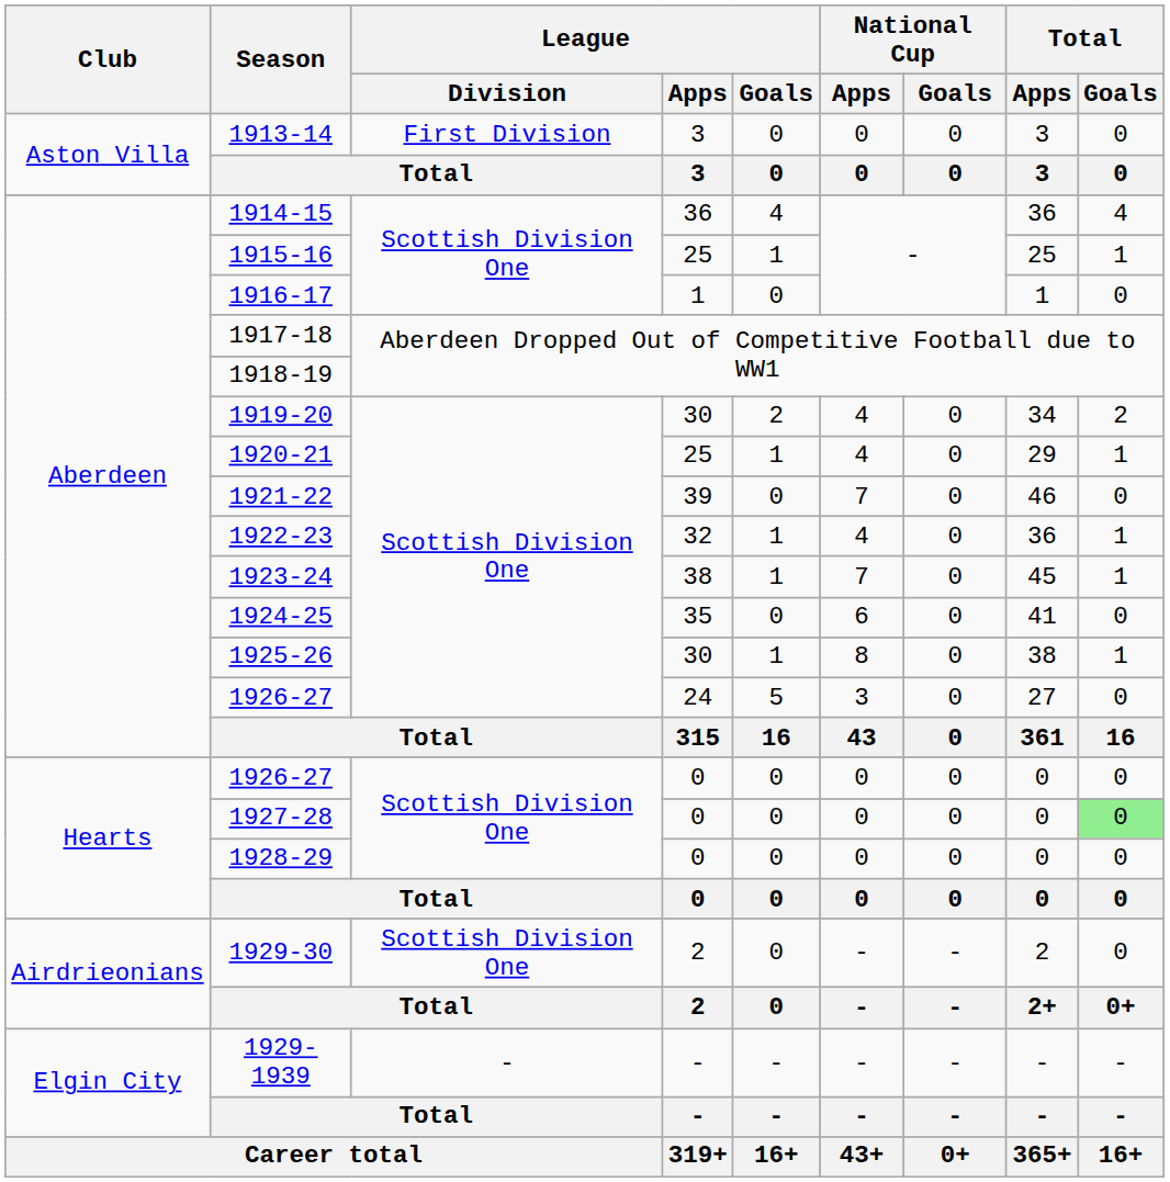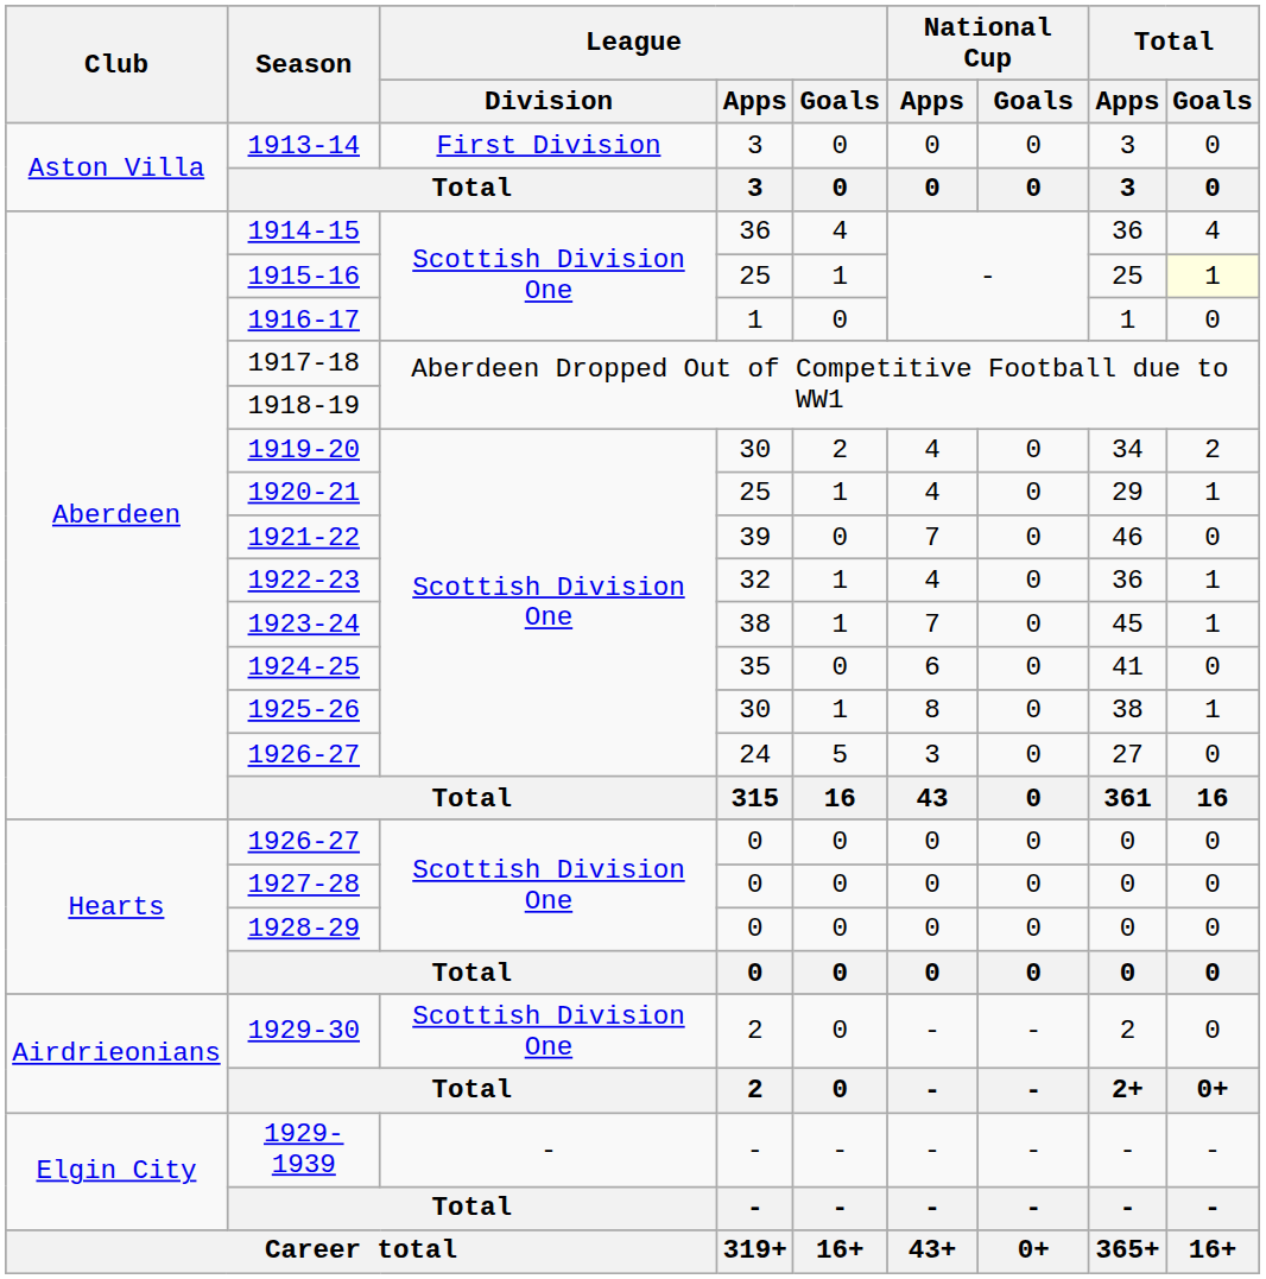1915-16 | Total / Goals: no background -> lightyellow background
1927-28 | Total / Goals: lightgreen background -> no background
